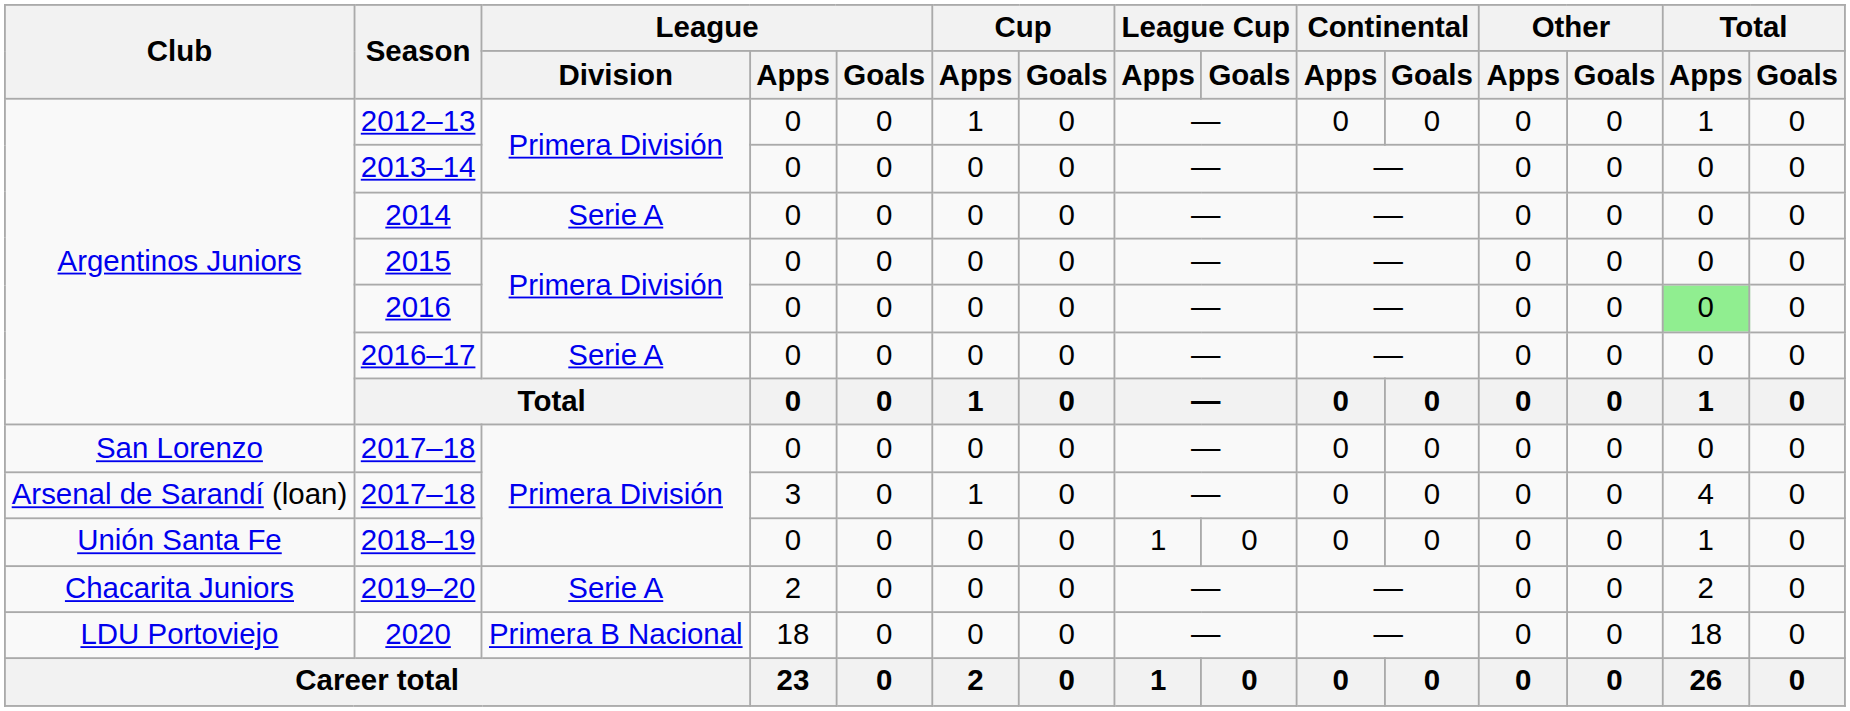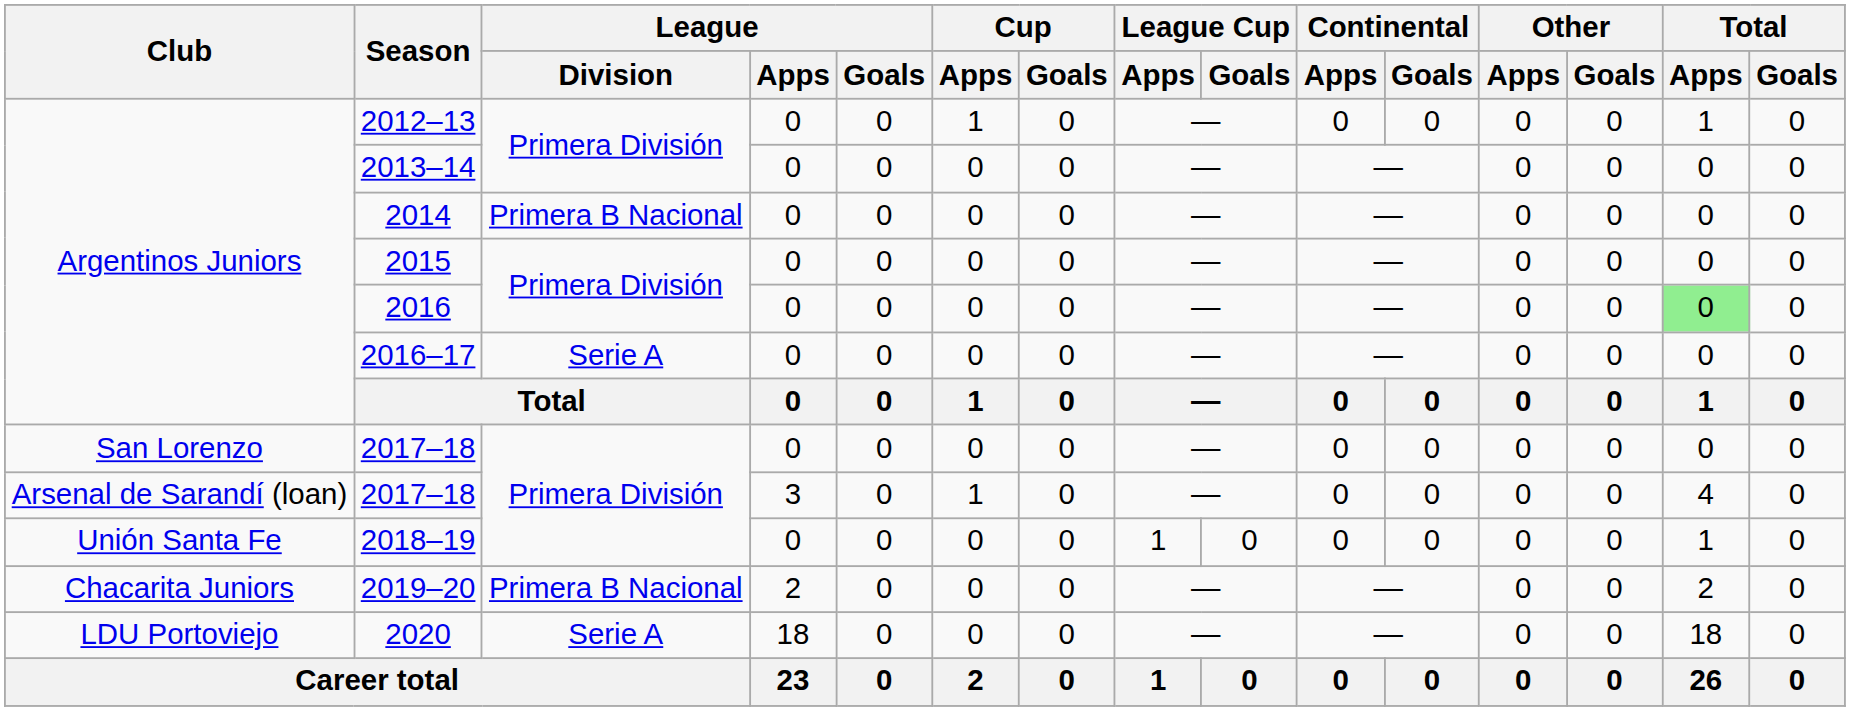2014 | League / Division: Serie A -> Primera B Nacional
2019–20 | League / Division: Serie A -> Primera B Nacional
2020 | League / Division: Primera B Nacional -> Serie A
